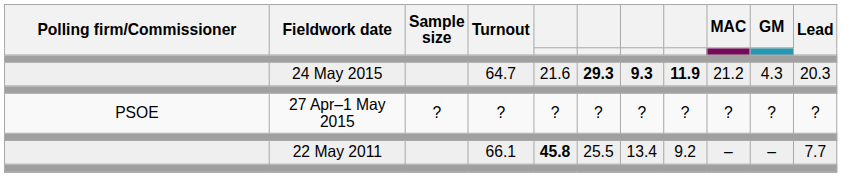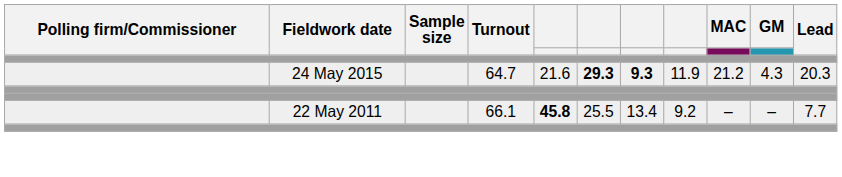24 May 2015 | column 8: bold -> normal
- row: PSOE | 27 Apr–1 May 2015 | ? | ? | ? | ? | ? | ? | ? | ? | ?
